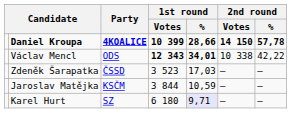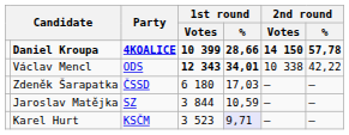Zdeněk Šarapatka | 1st round / Votes: 3 523 -> 6 180
Jaroslav Matějka | Party: KSČM -> SZ
Karel Hurt | Party: SZ -> KSČM
Karel Hurt | 1st round / Votes: 6 180 -> 3 523
